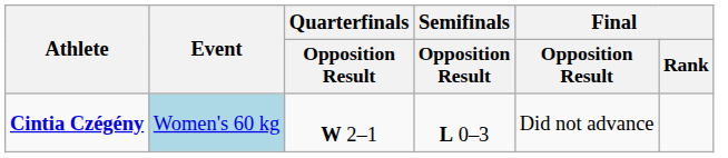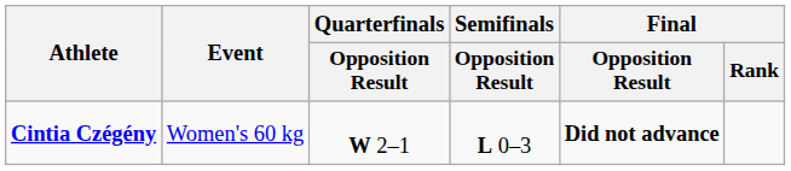Cintia Czégény | Event: lightblue background -> no background
Cintia Czégény | Final / Opposition Result: normal -> bold
